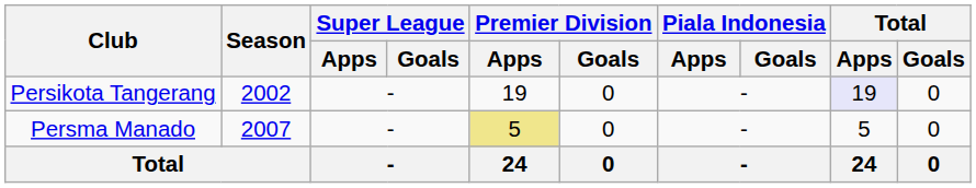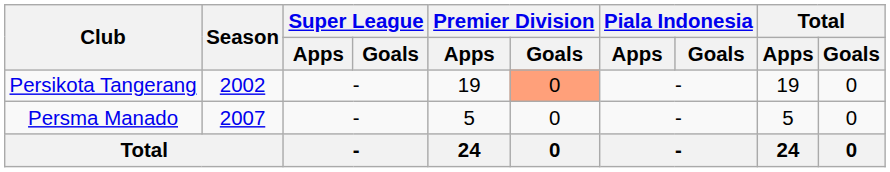Persikota Tangerang | Premier Division / Goals: no background -> lightsalmon background
Persikota Tangerang | Total / Apps: lavender background -> no background
Persma Manado | Premier Division / Apps: khaki background -> no background
